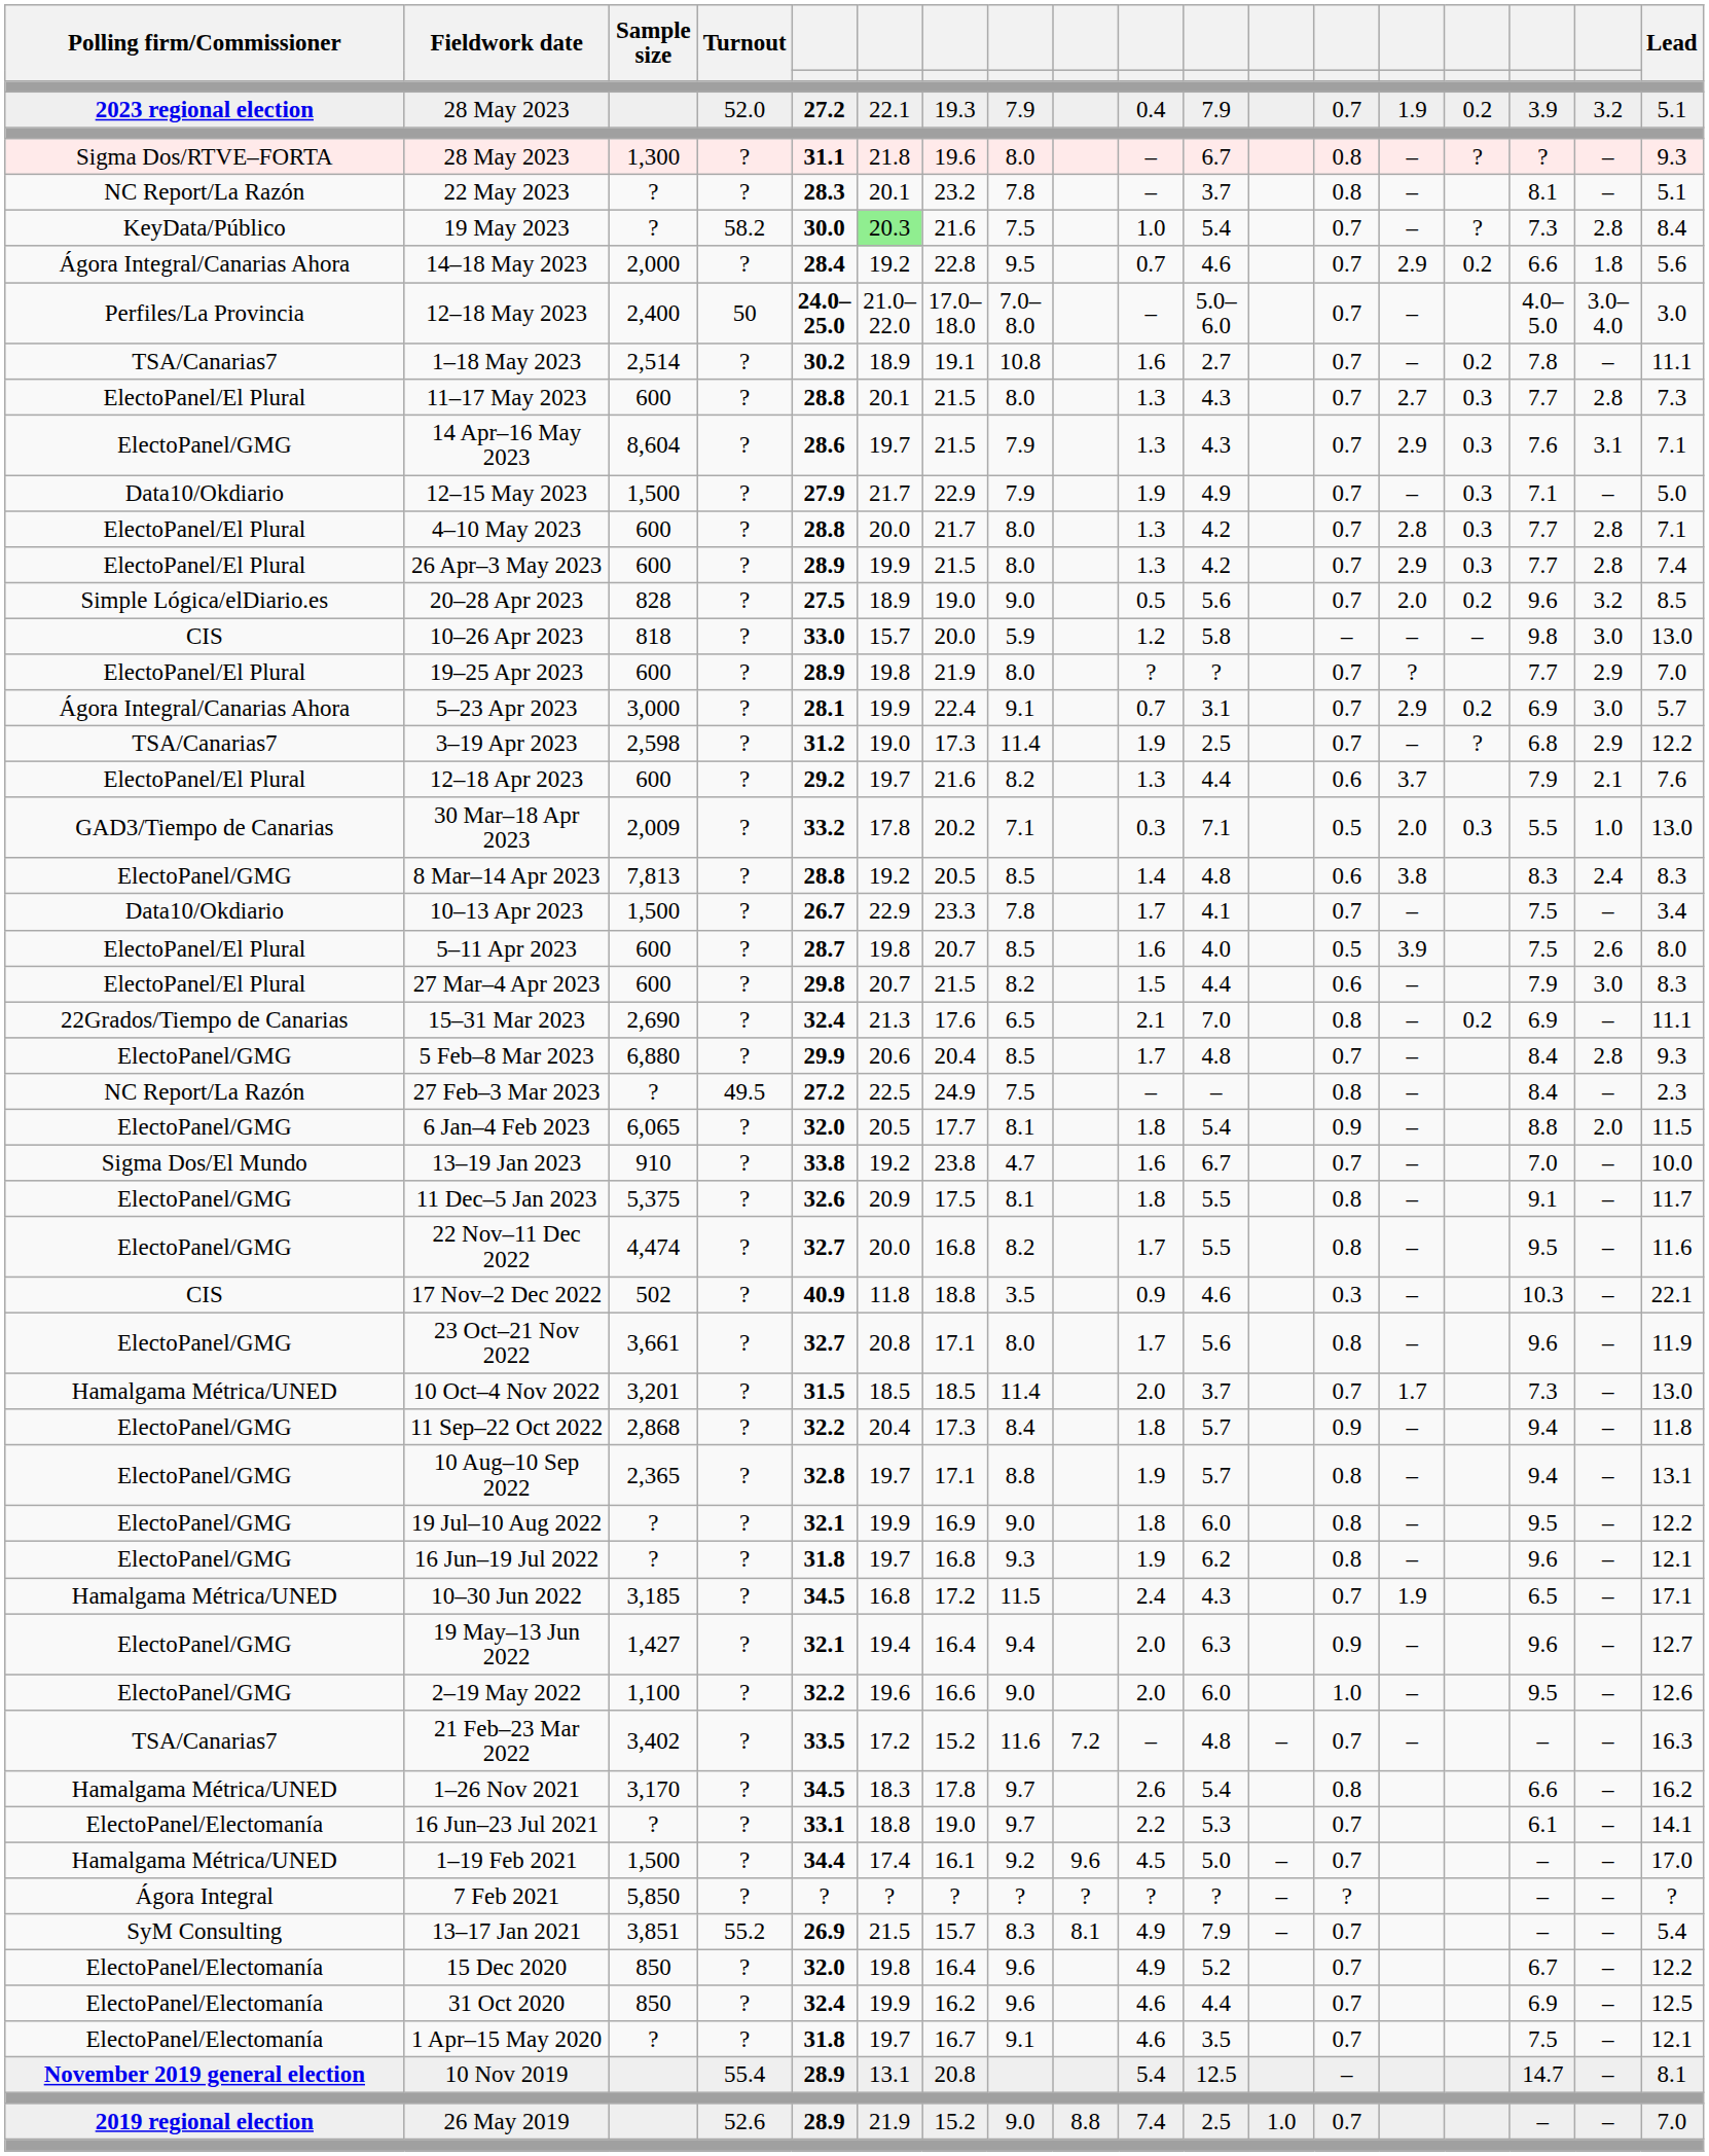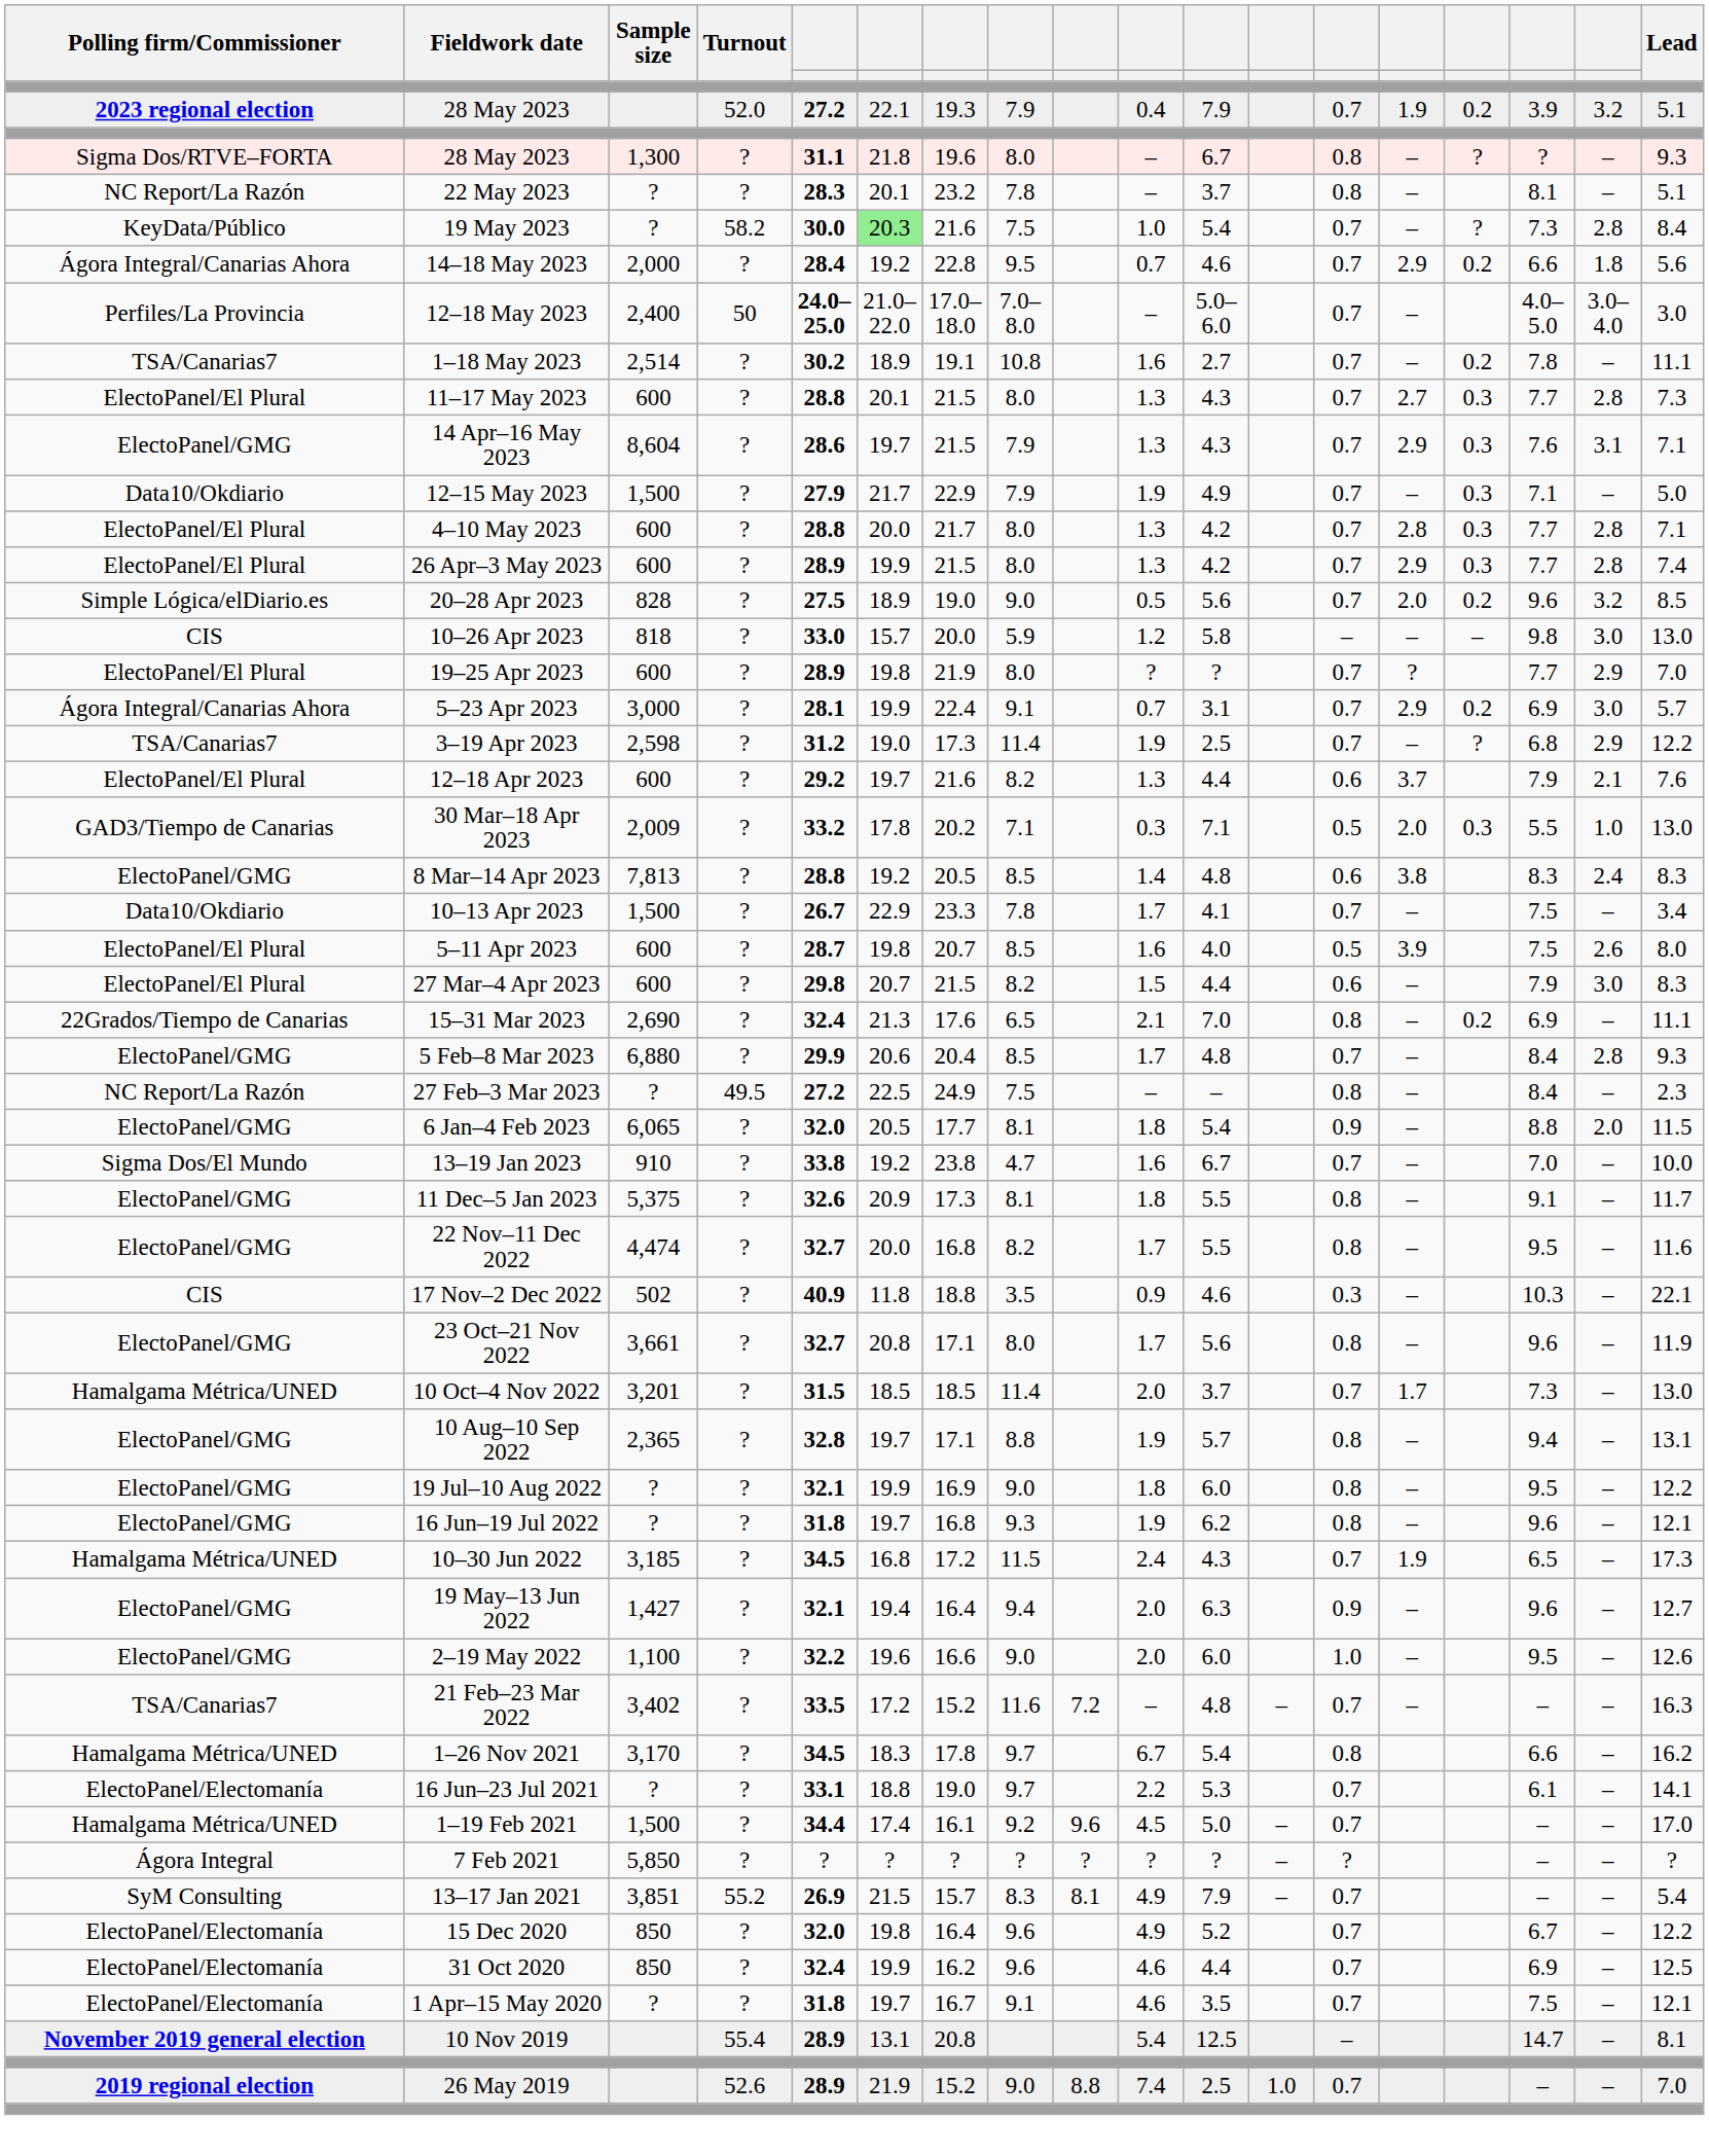11 Dec–5 Jan 2023 | column 7: 17.5 -> 17.3
- row: ElectoPanel/GMG | 11 Sep–22 Oct 2022 | 2,868 | ? | 32.2 | 20.4 | 17.3 | 8.4 | 1.8 | 5.7 | 0.9 | – | 9.4 | – | 11.8
10–30 Jun 2022 | Lead: 17.1 -> 17.3
1–26 Nov 2021 | column 10: 2.6 -> 6.7
